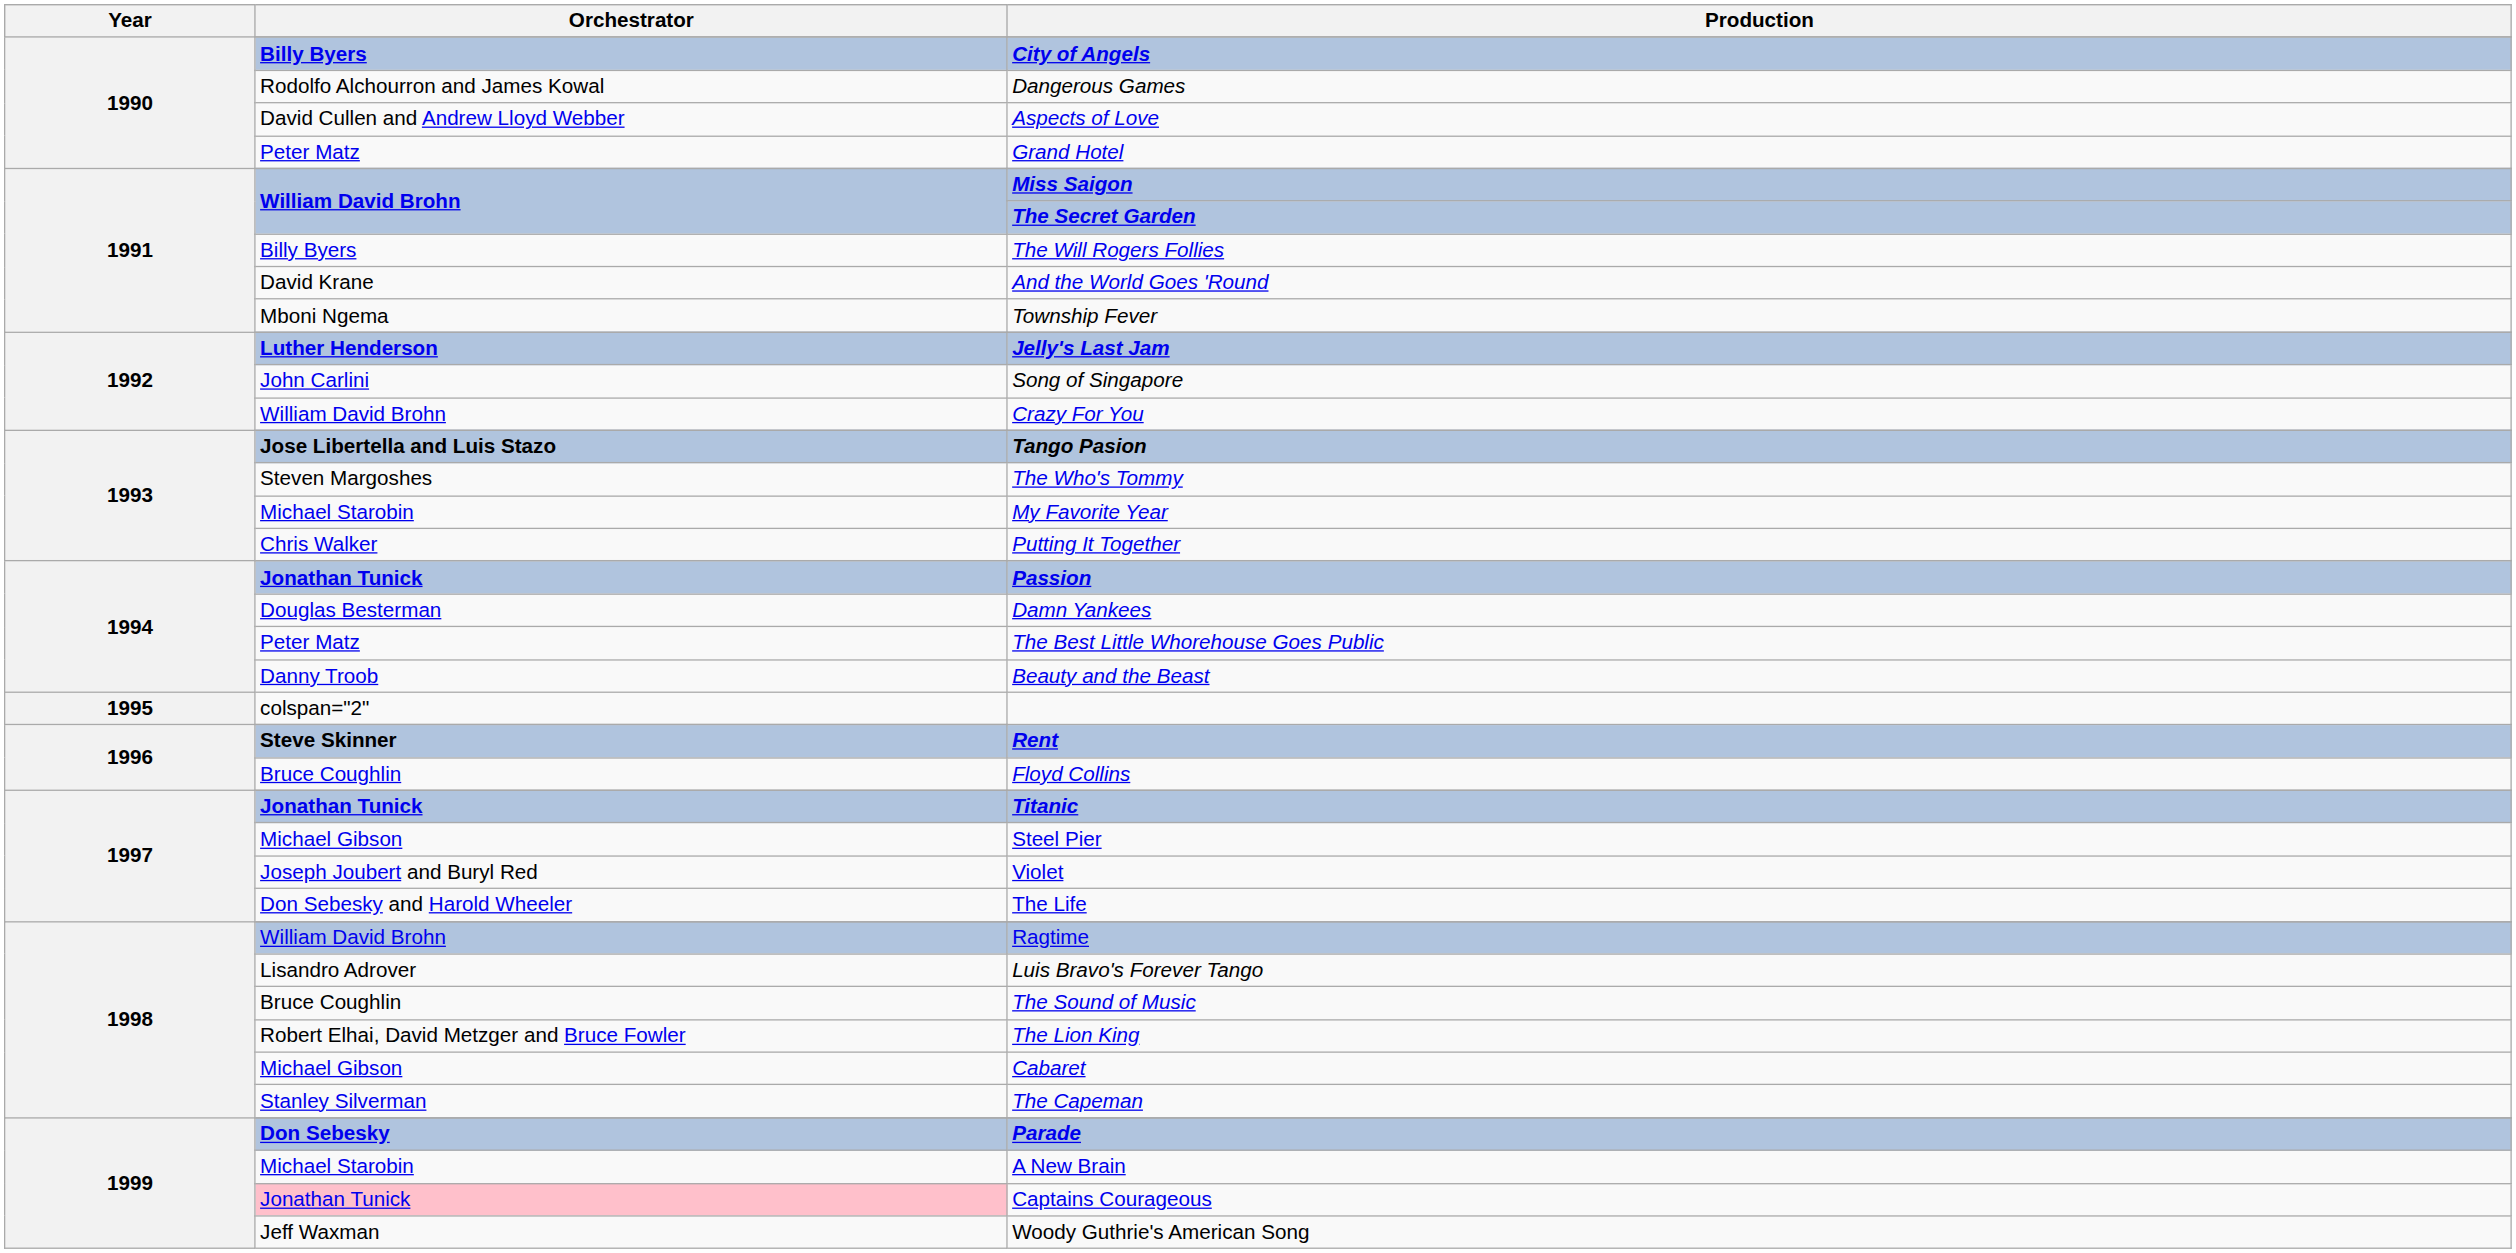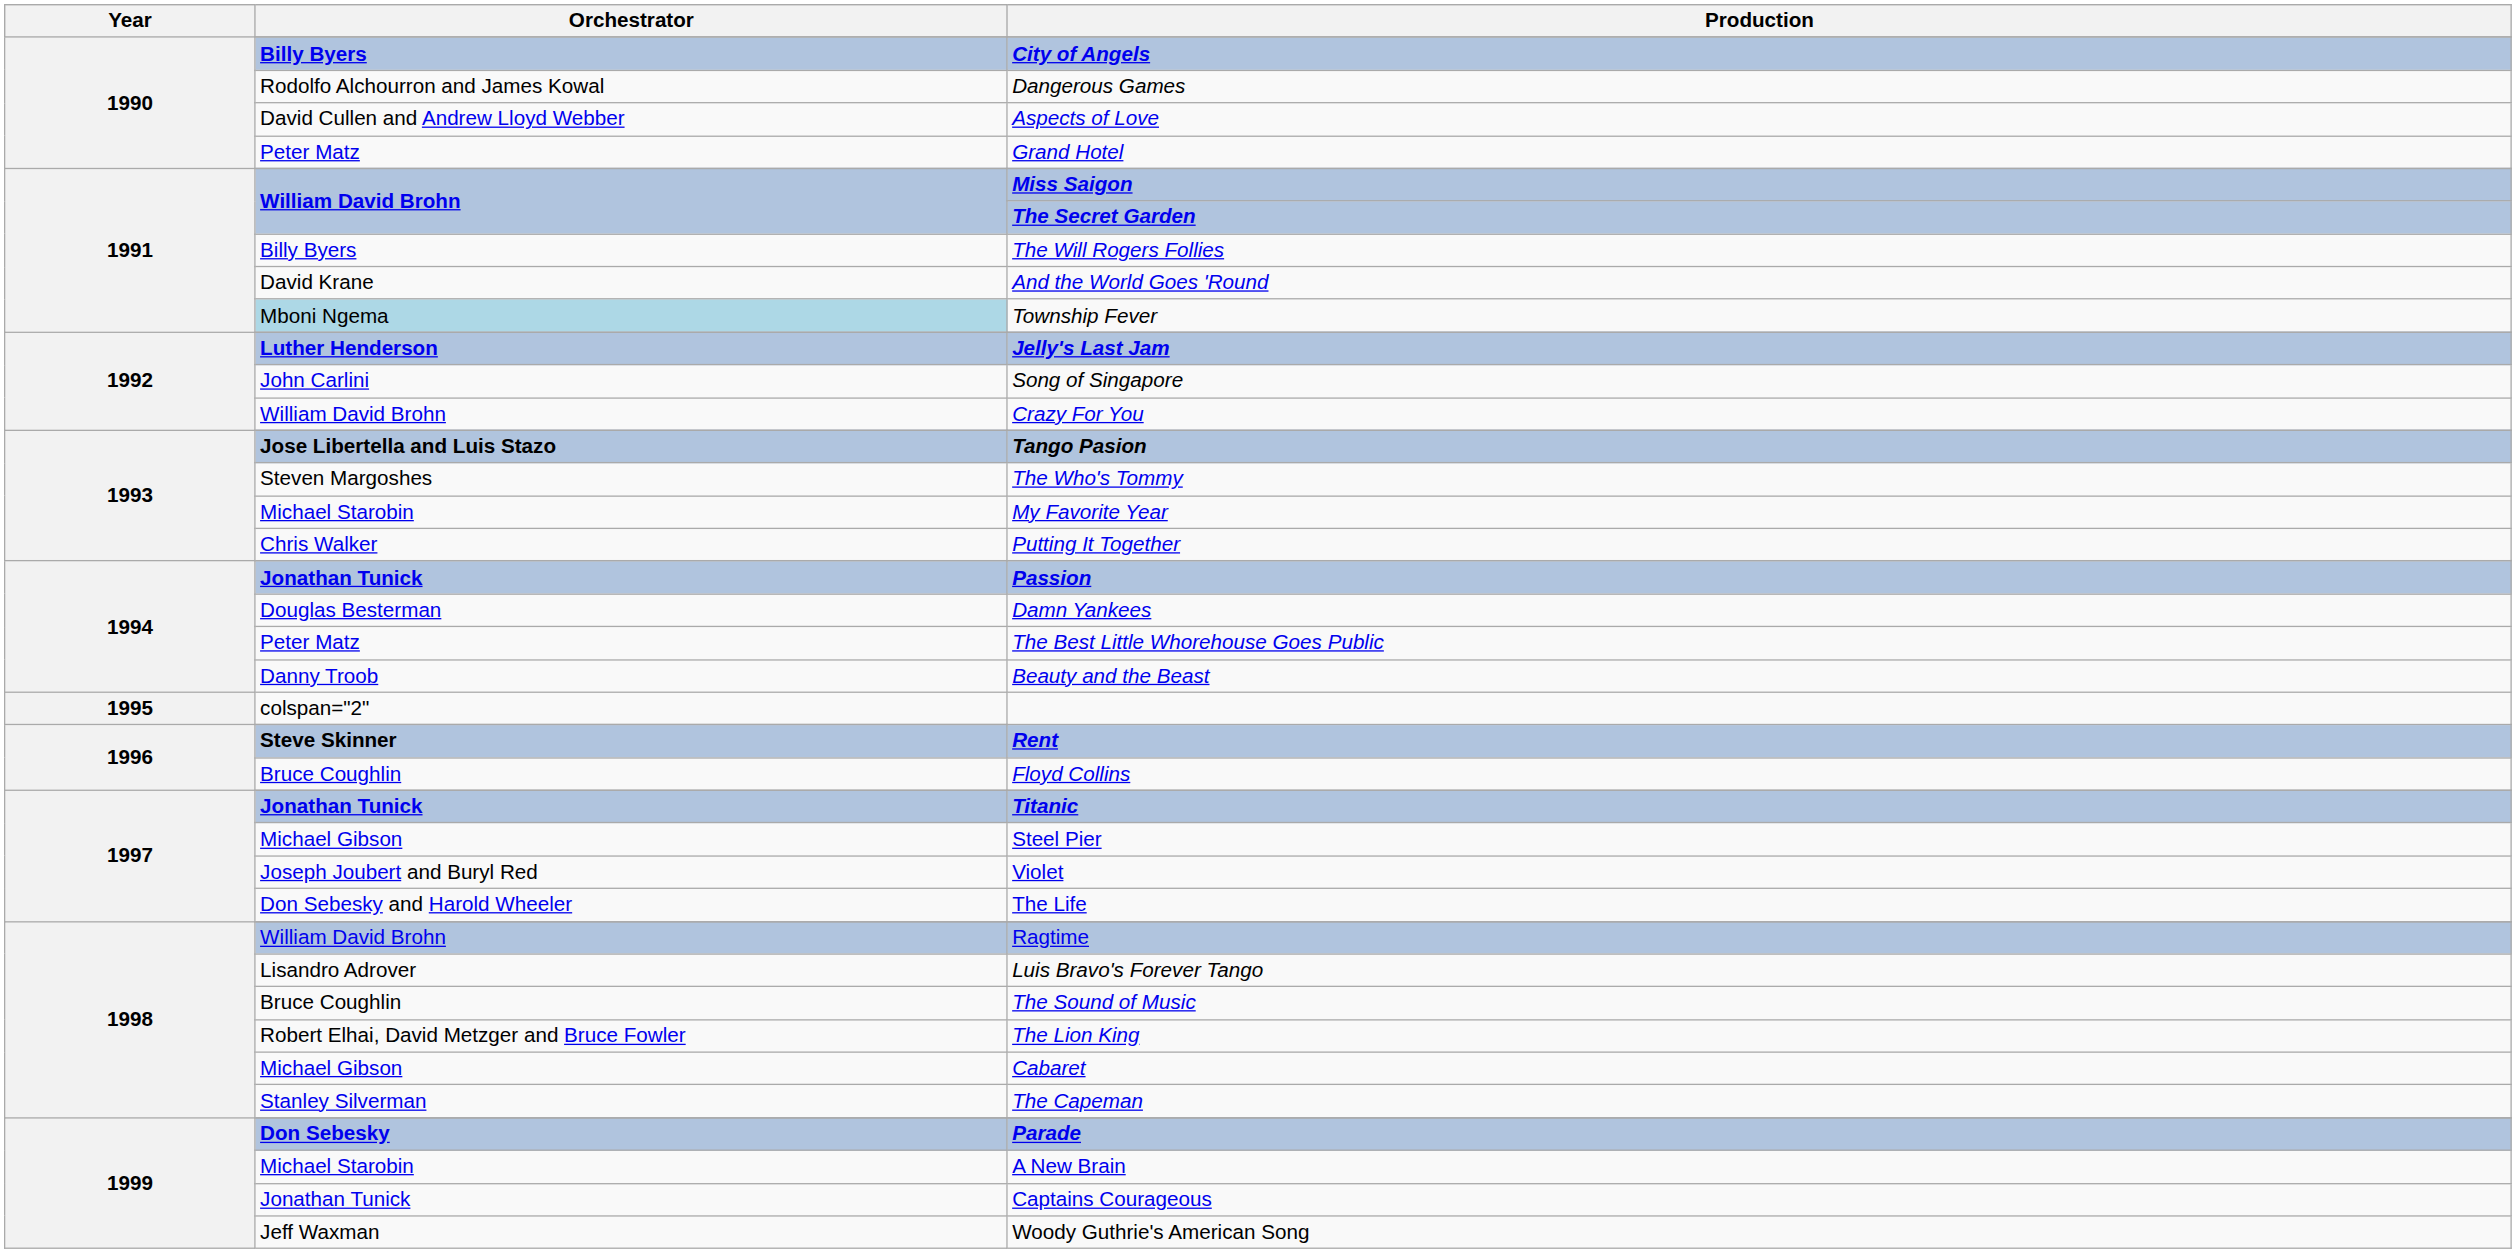Township Fever | Orchestrator: no background -> lightblue background
Captains Courageous | Orchestrator: pink background -> no background
